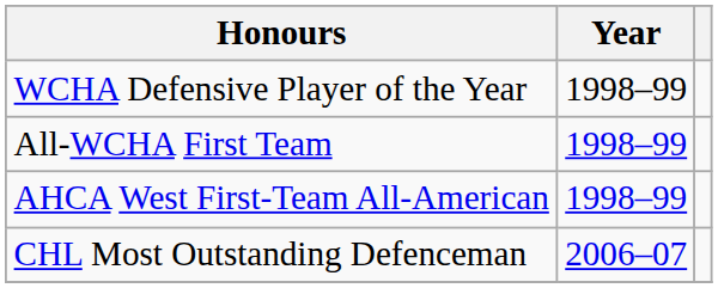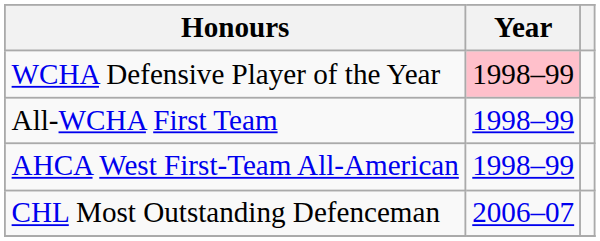WCHA Defensive Player of the Year | Year: no background -> pink background
